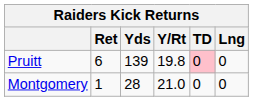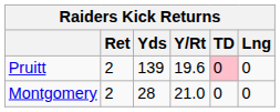Pruitt | Ret: 6 -> 2
Pruitt | Y/Rt: 19.8 -> 19.6
Montgomery | Ret: 1 -> 2
